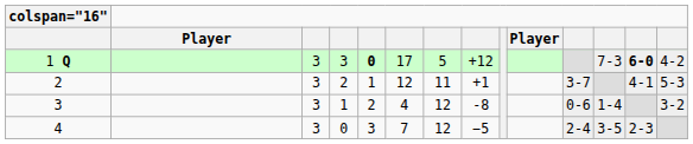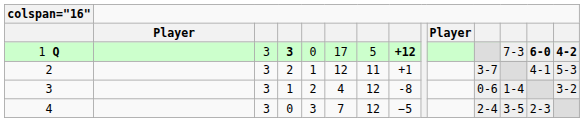1 Q | column 4: normal -> bold
1 Q | column 5: bold -> normal
1 Q | column 8: normal -> bold
1 Q | column 14: normal -> bold
